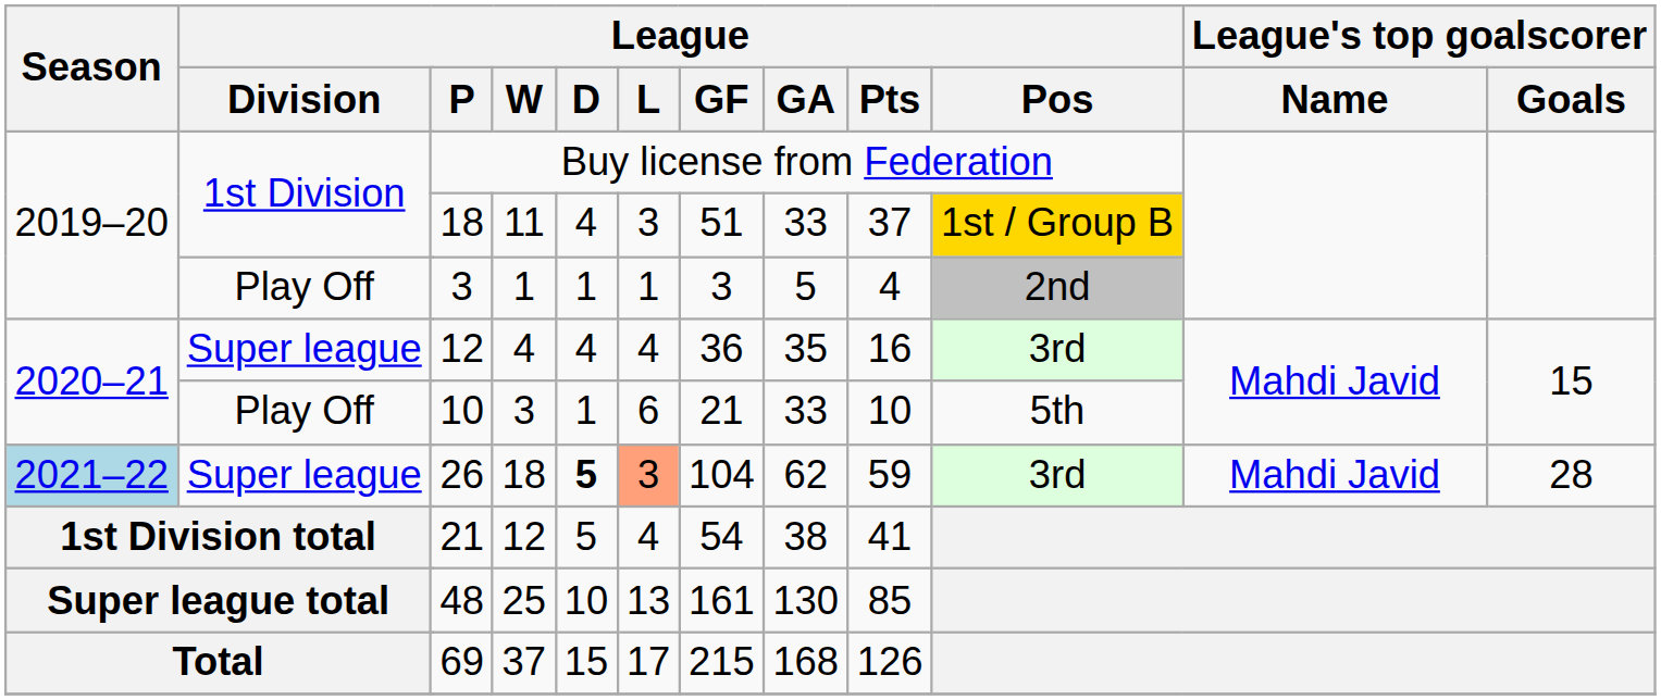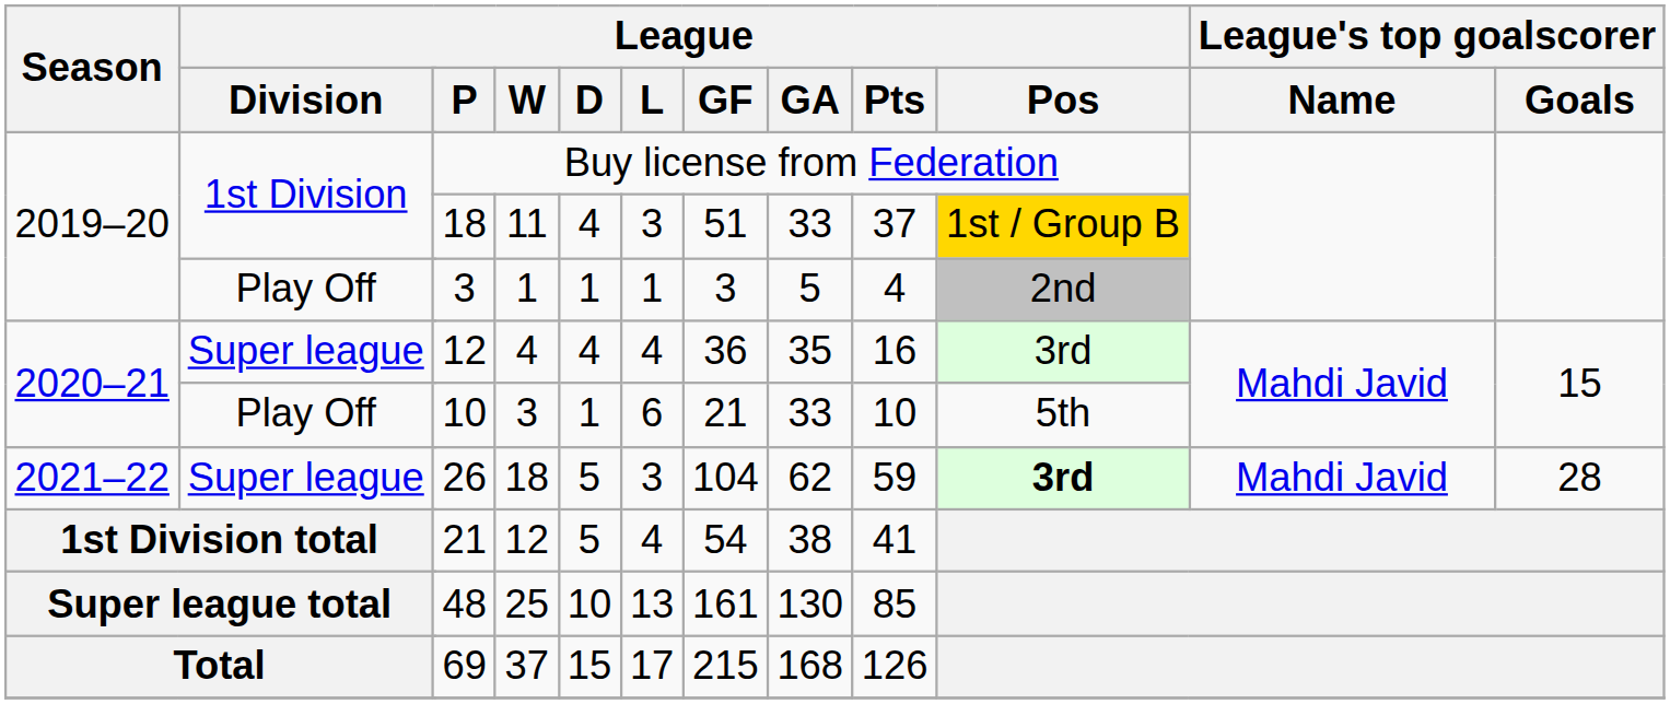26 | Season: lightblue background -> no background
26 | League / D: bold -> normal
26 | League / L: lightsalmon background -> no background
26 | League / Pos: normal -> bold
